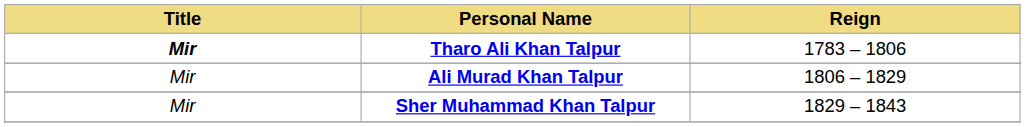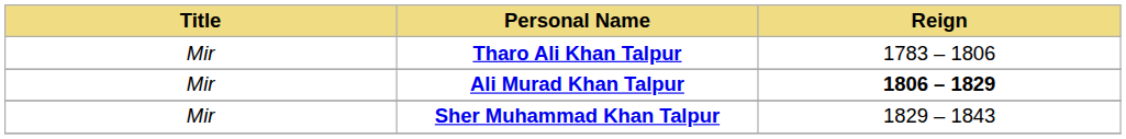Tharo Ali Khan Talpur | Title: bold -> normal
Ali Murad Khan Talpur | Reign: normal -> bold
